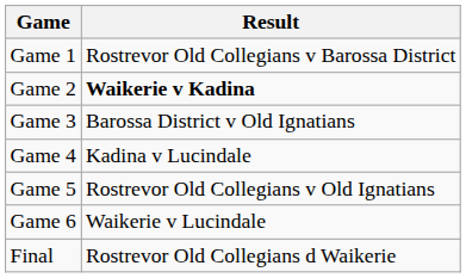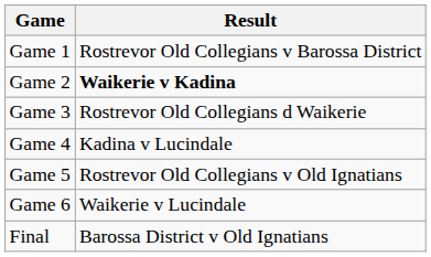Game 3 | Result: Barossa District v Old Ignatians -> Rostrevor Old Collegians d Waikerie
Final | Result: Rostrevor Old Collegians d Waikerie -> Barossa District v Old Ignatians
